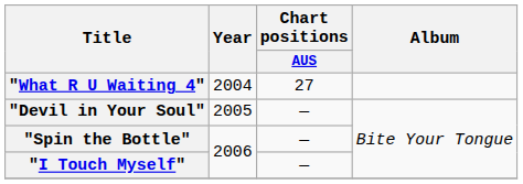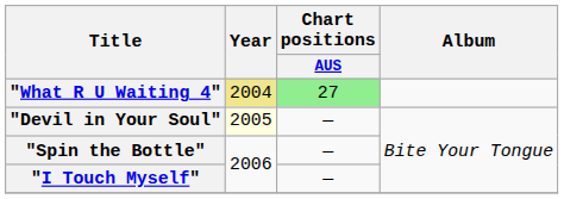"What R U Waiting 4" | Year: no background -> khaki background
"What R U Waiting 4" | Chart positions / AUS: no background -> lightgreen background
"Devil in Your Soul" | Year: no background -> lightyellow background
